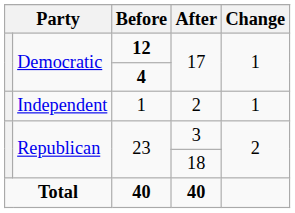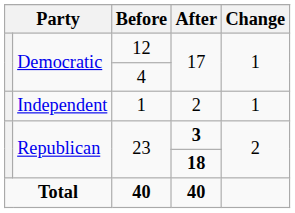12 | Before: bold -> normal
4 | Before: bold -> normal
23 / 3 | After: normal -> bold
23 / 18 | After: normal -> bold
